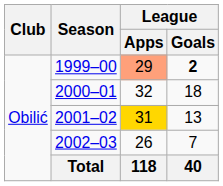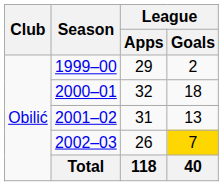1999–00 | League / Apps: lightsalmon background -> no background
1999–00 | League / Goals: bold -> normal
2001–02 | League / Apps: gold background -> no background
2002–03 | League / Goals: no background -> gold background
